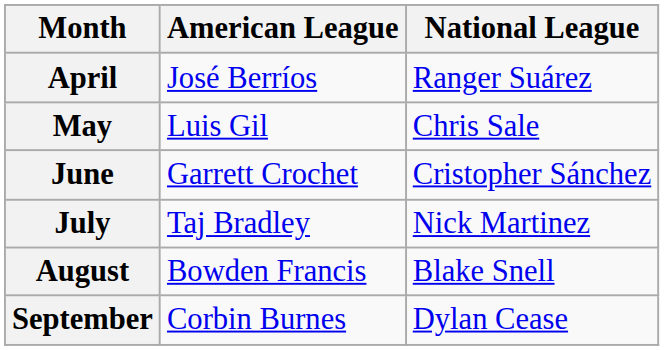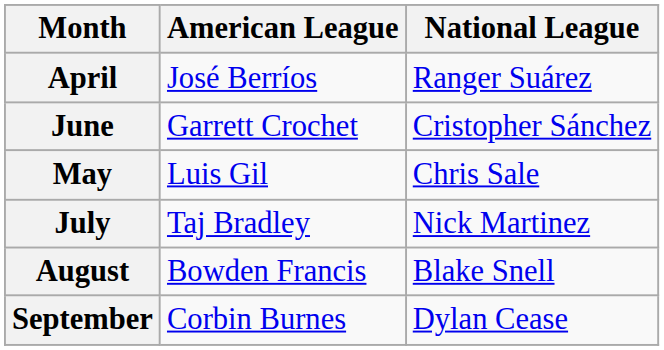rows swapped: May <-> June
